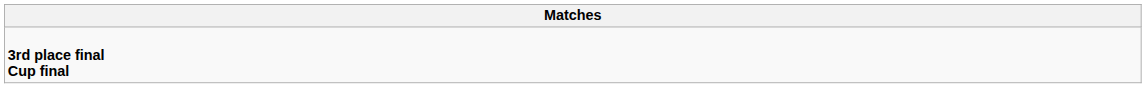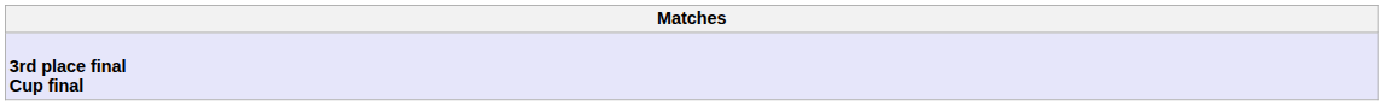row 2 | column 1: no background -> lavender background
